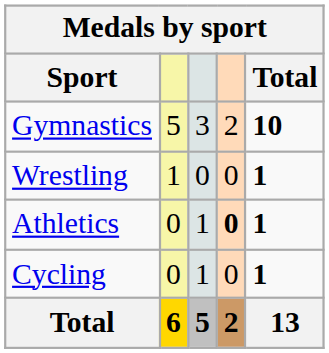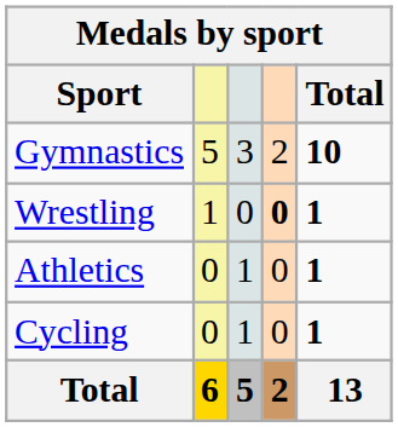Wrestling | column 4: normal -> bold
Athletics | column 4: bold -> normal
